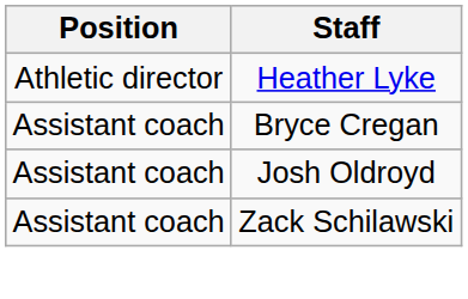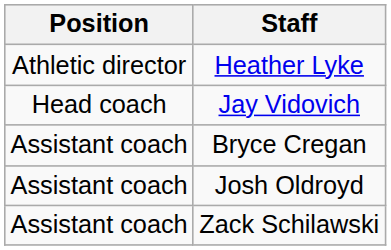+ row: Head coach | Jay Vidovich
